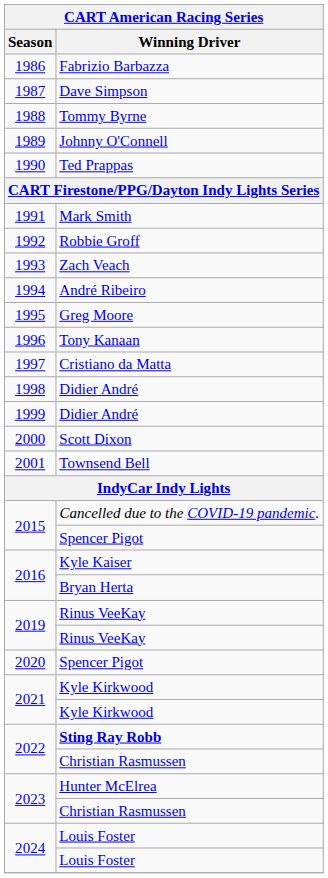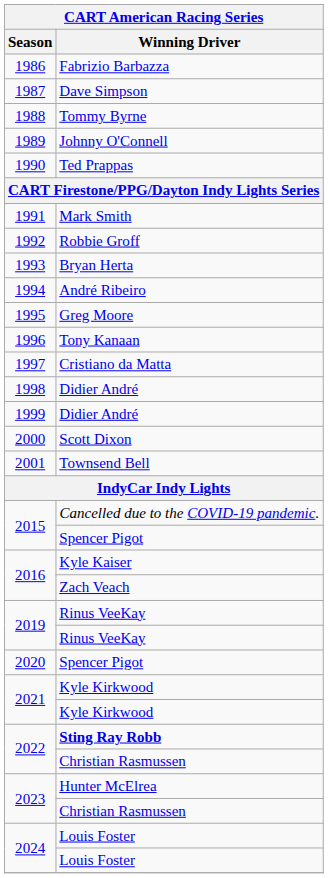row 11 | Winning Driver: Zach Veach -> Bryan Herta
row 24 | Winning Driver: Bryan Herta -> Zach Veach
